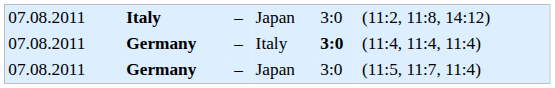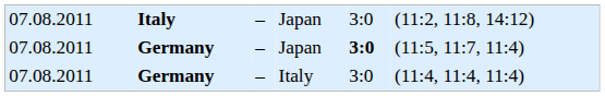row 2 | column 4: Italy -> Japan
row 2 | column 6: (11:4, 11:4, 11:4) -> (11:5, 11:7, 11:4)
row 3 | column 4: Japan -> Italy
row 3 | column 6: (11:5, 11:7, 11:4) -> (11:4, 11:4, 11:4)
